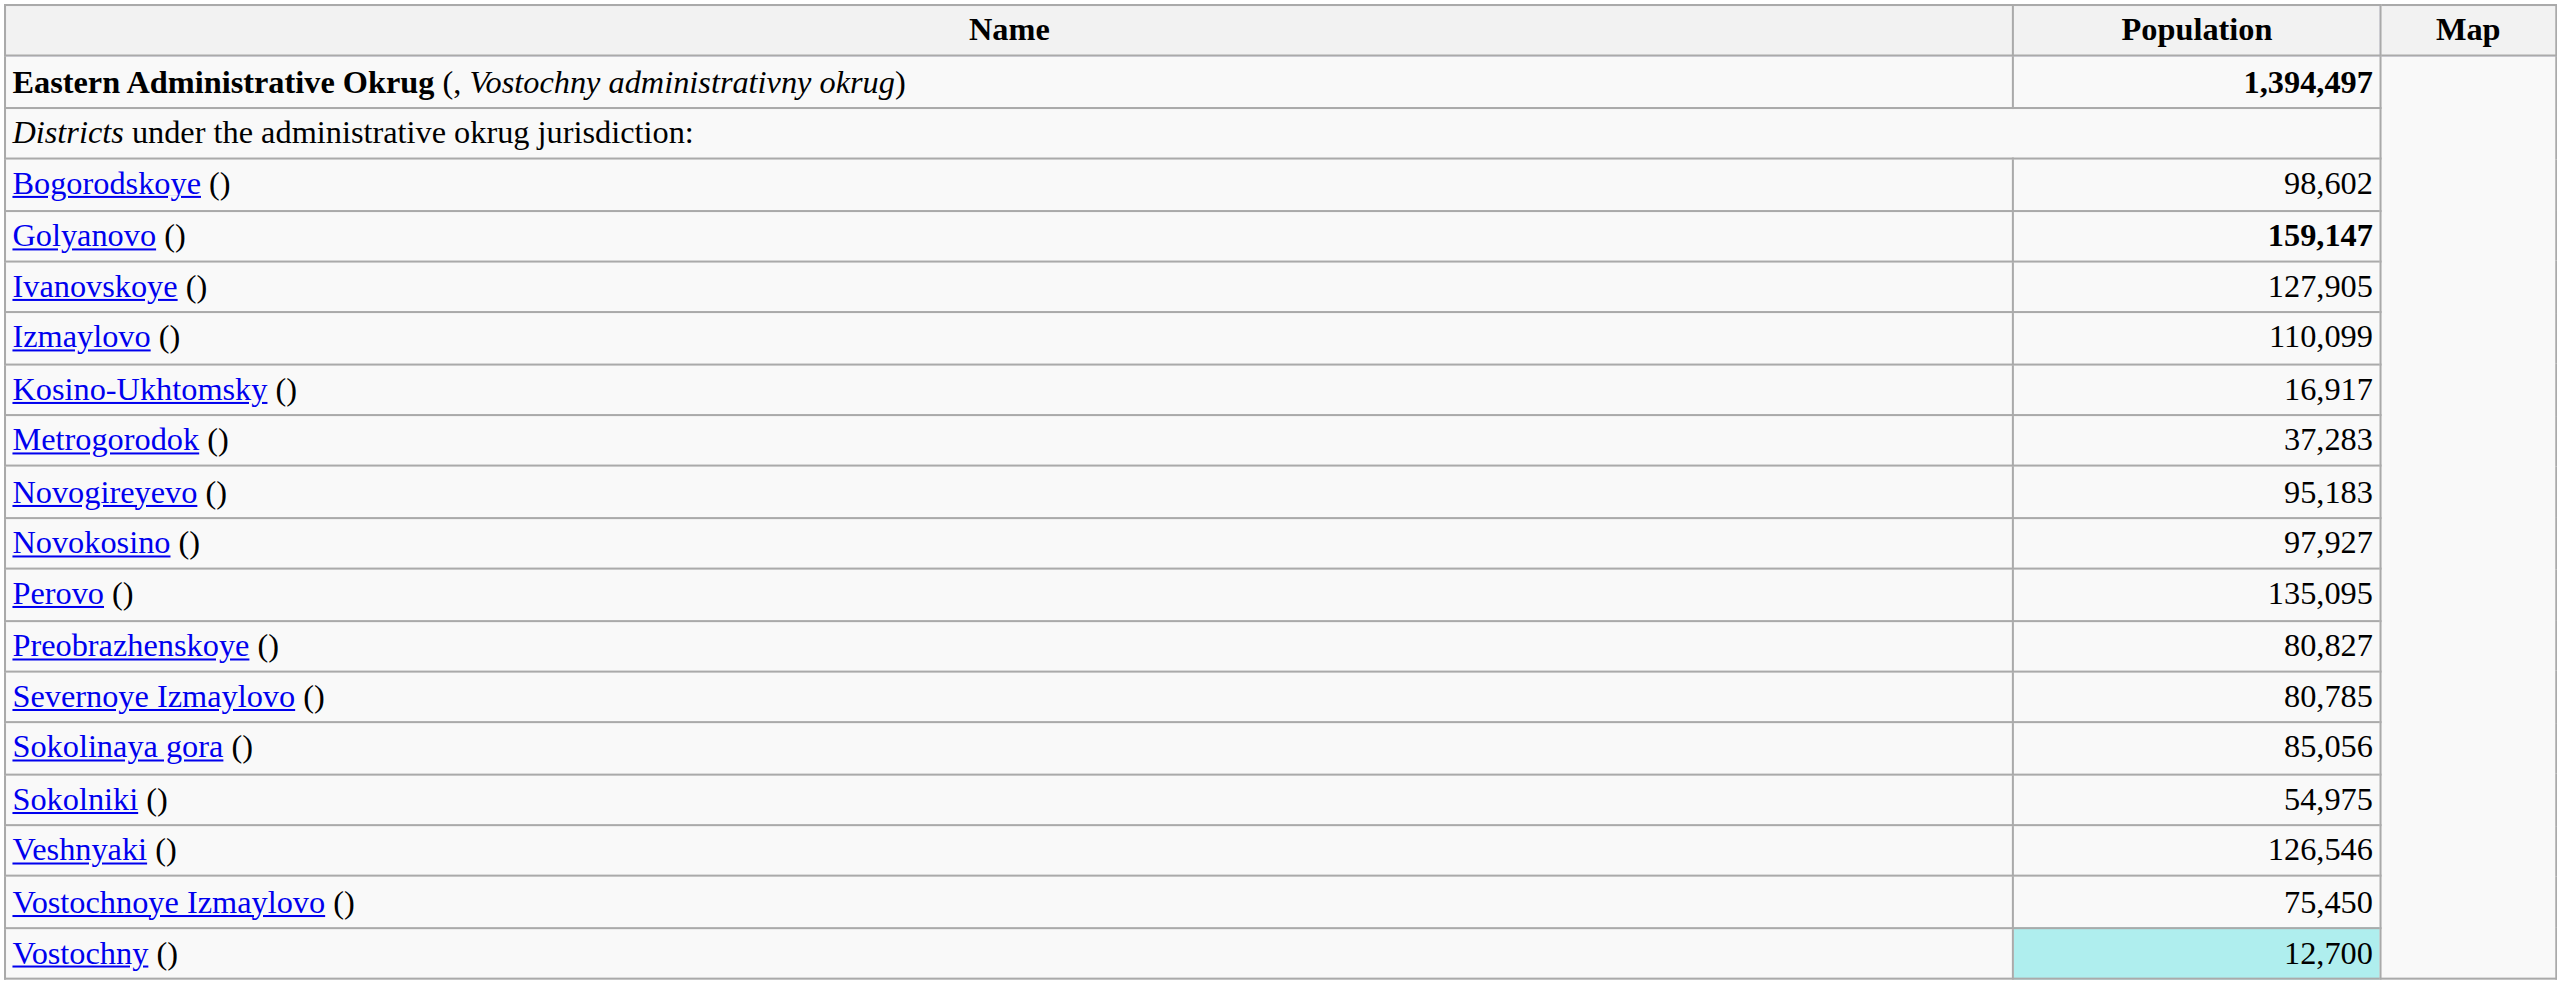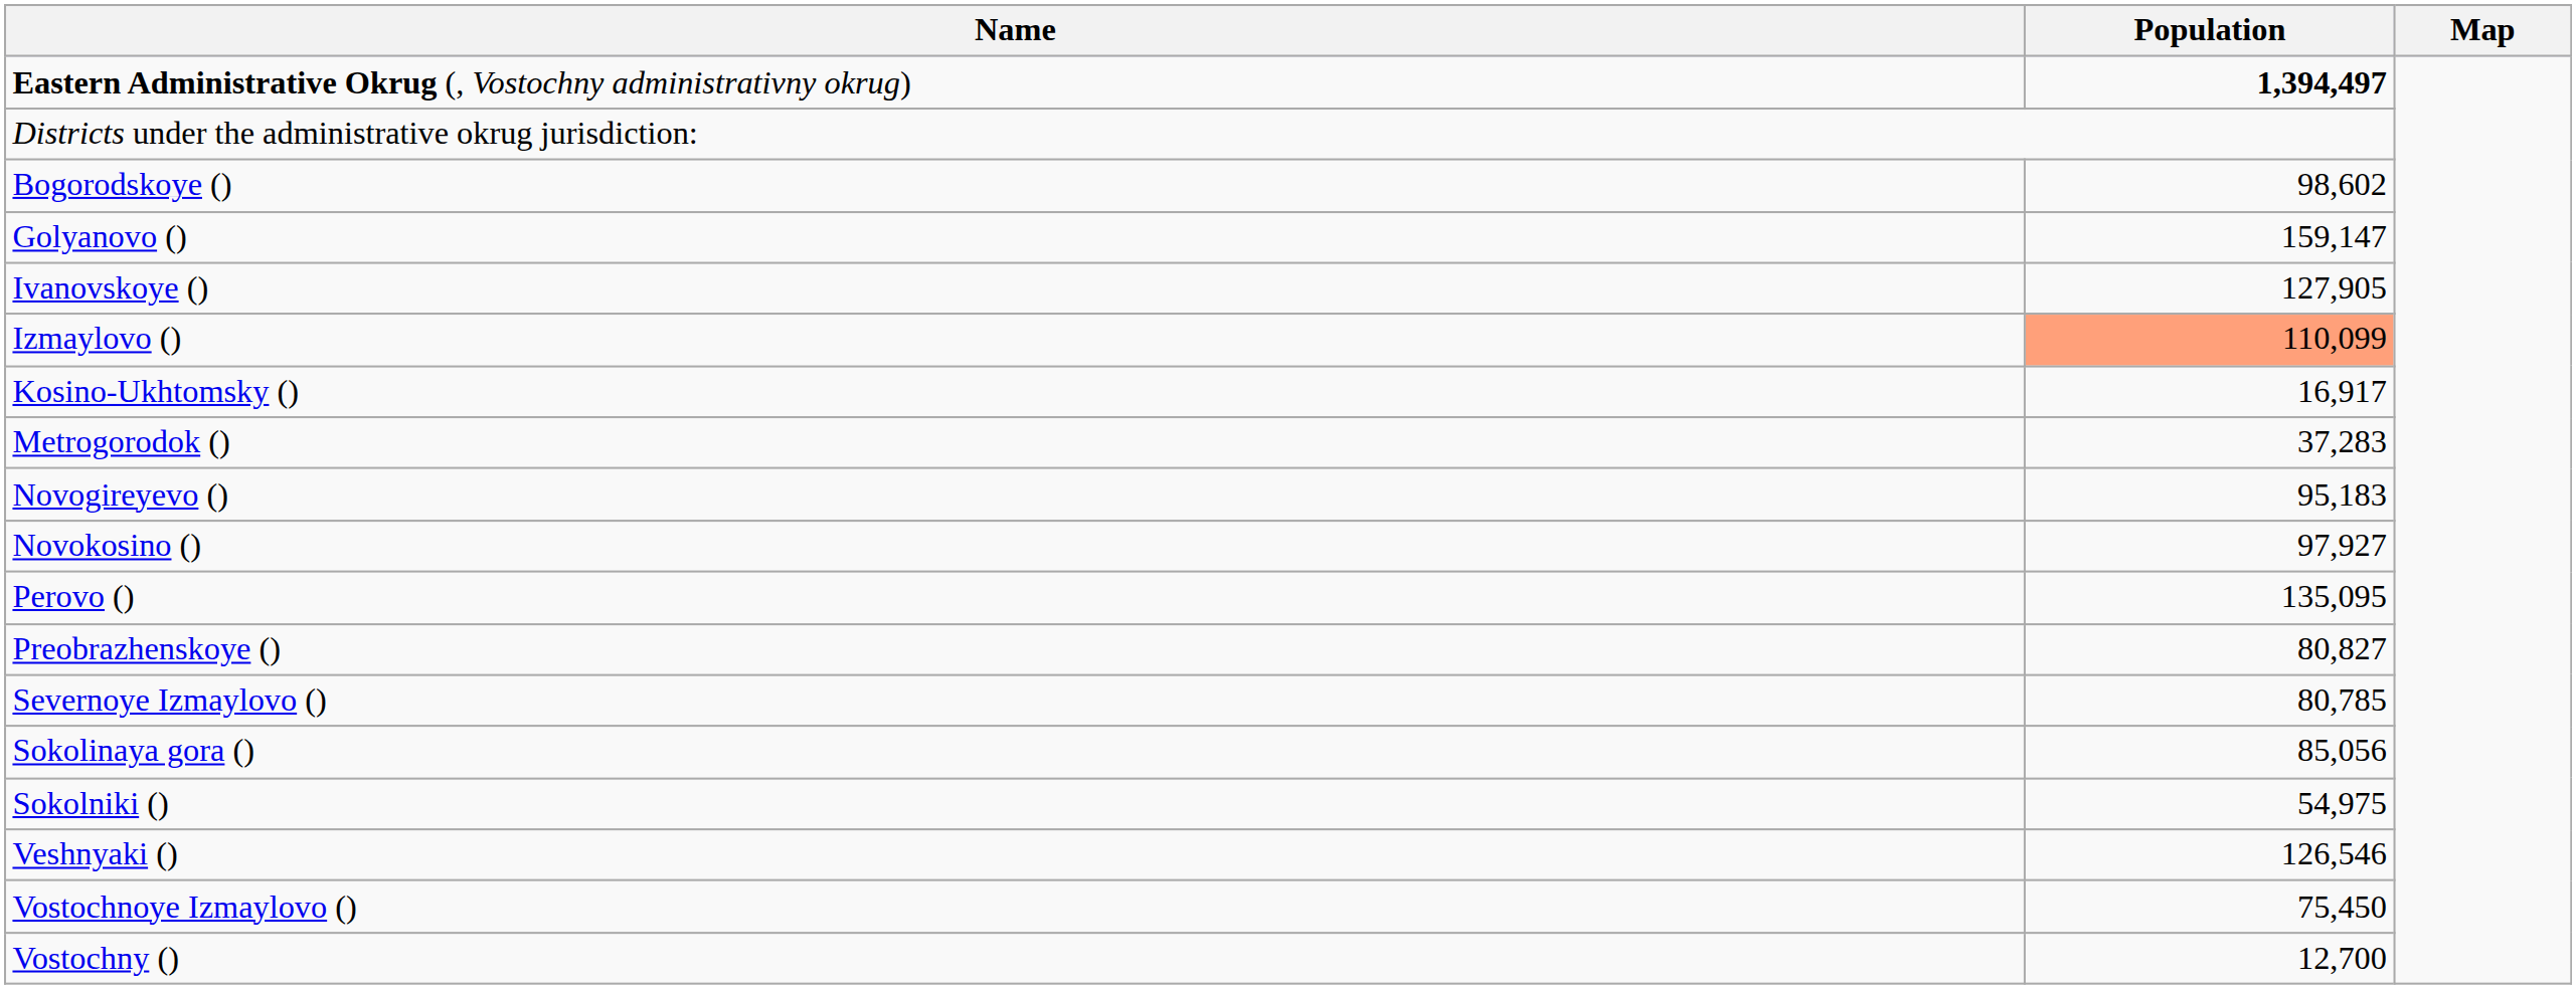Golyanovo () | Population: bold -> normal
Izmaylovo () | Population: no background -> lightsalmon background
Vostochny () | Population: paleturquoise background -> no background
